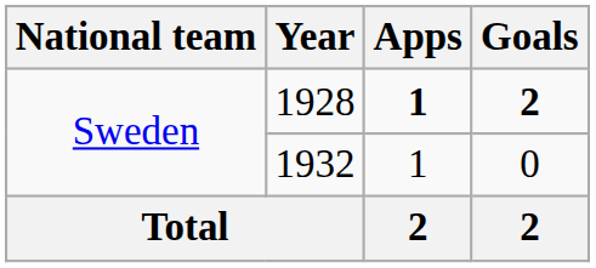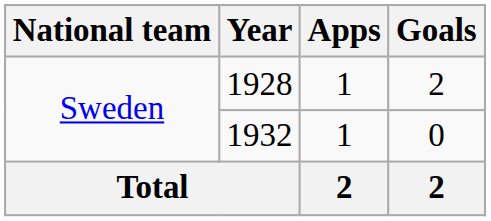1928 | Apps: bold -> normal
1928 | Goals: bold -> normal
